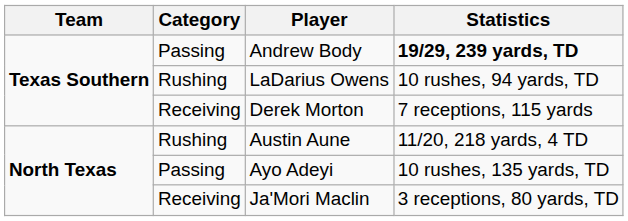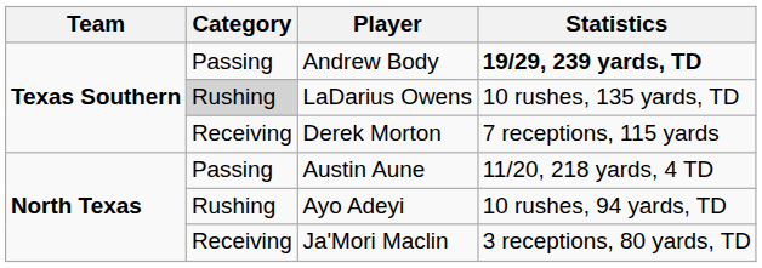LaDarius Owens | Category: no background -> lightgrey background
LaDarius Owens | Statistics: 10 rushes, 94 yards, TD -> 10 rushes, 135 yards, TD
Austin Aune | Category: Rushing -> Passing
Ayo Adeyi | Category: Passing -> Rushing
Ayo Adeyi | Statistics: 10 rushes, 135 yards, TD -> 10 rushes, 94 yards, TD
